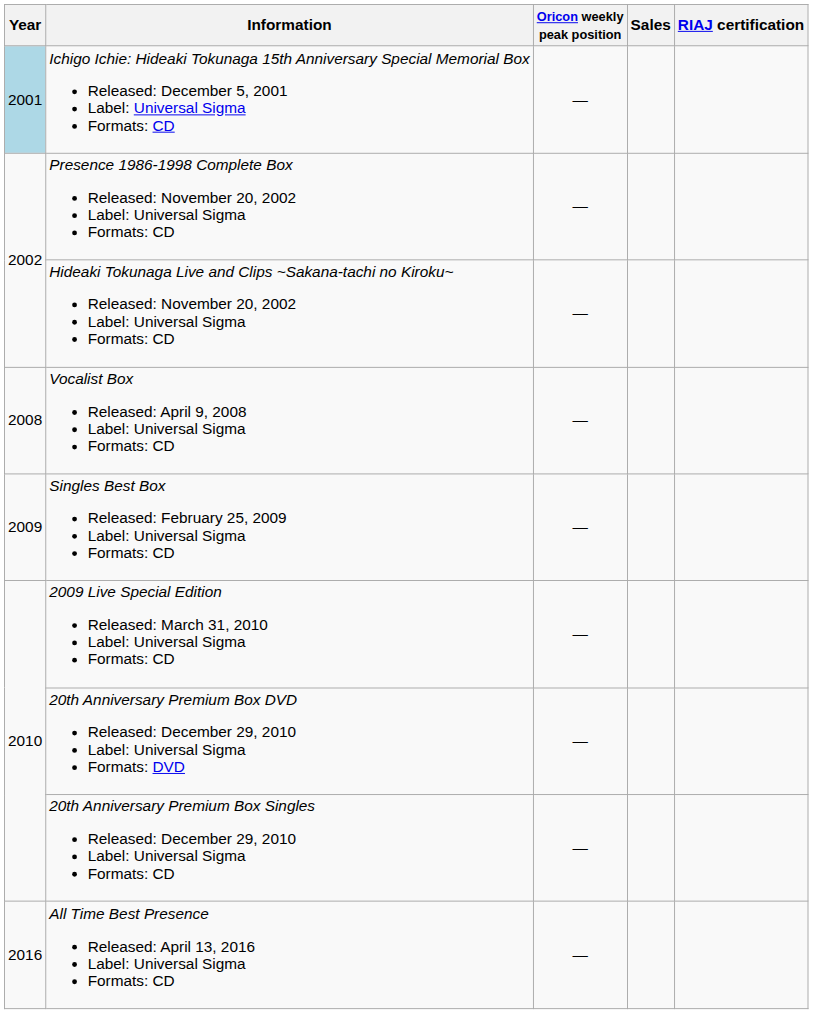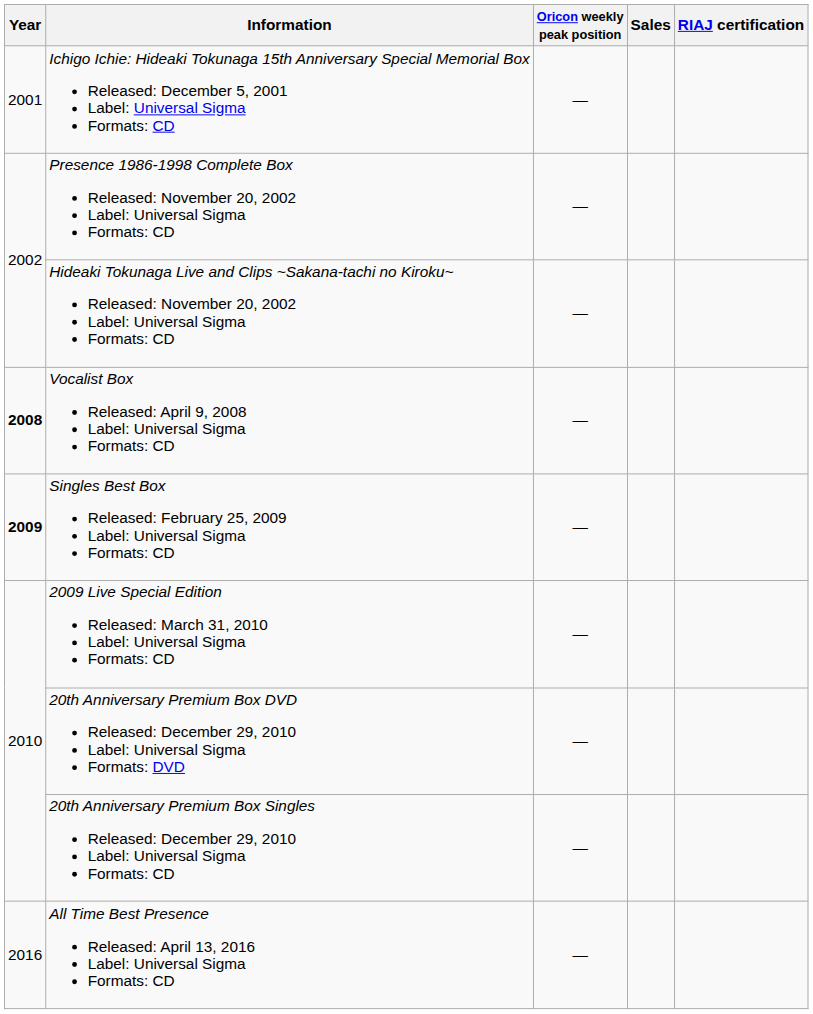row 2 | Year: lightblue background -> no background
row 5 | Year: normal -> bold
row 6 | Year: normal -> bold
